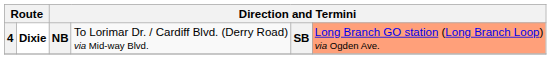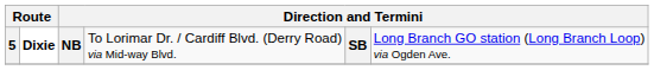NB | column 1: 4 -> 5
NB | column 6: lightsalmon background -> no background
